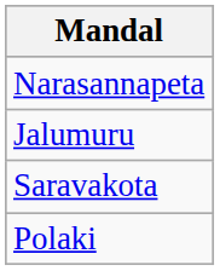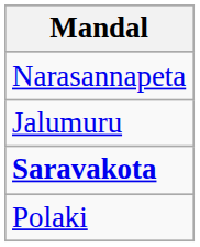row 4 | column 1: normal -> bold
